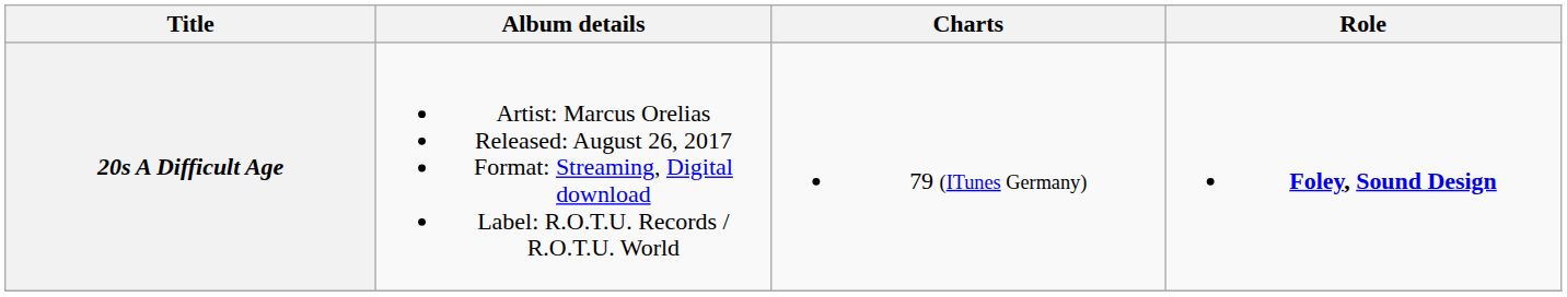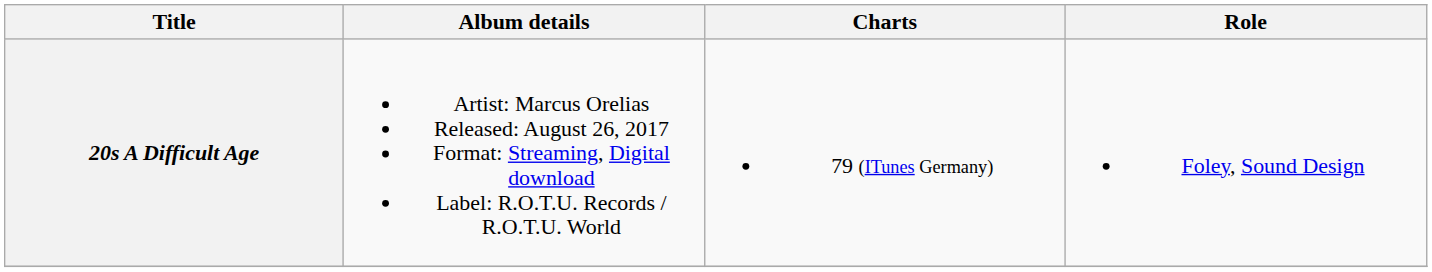20s A Difficult Age | Role: bold -> normal
